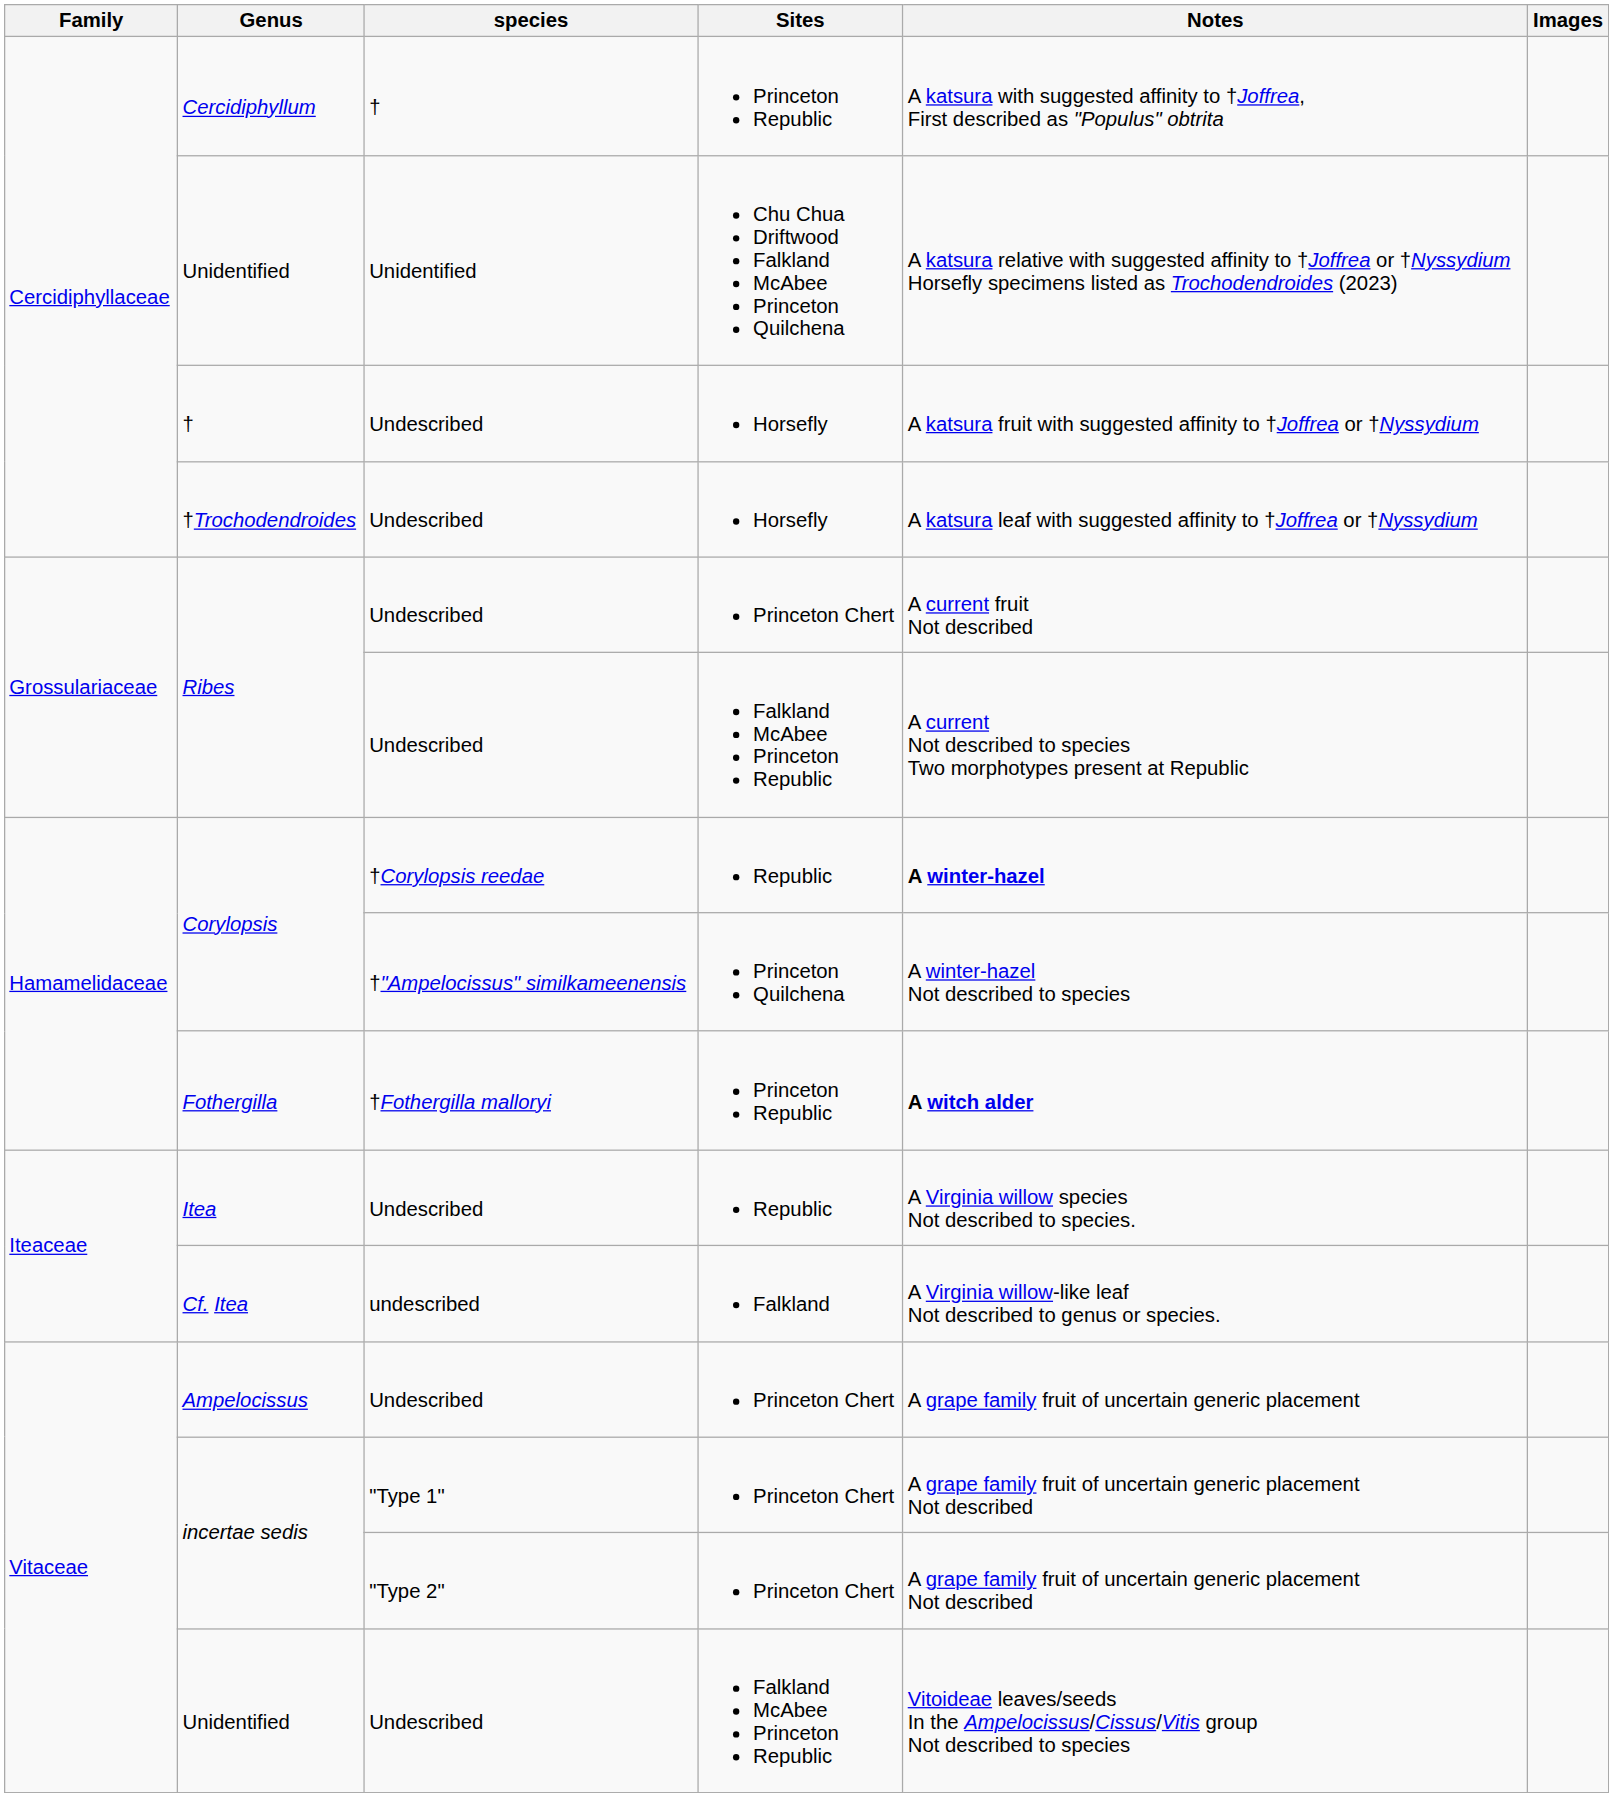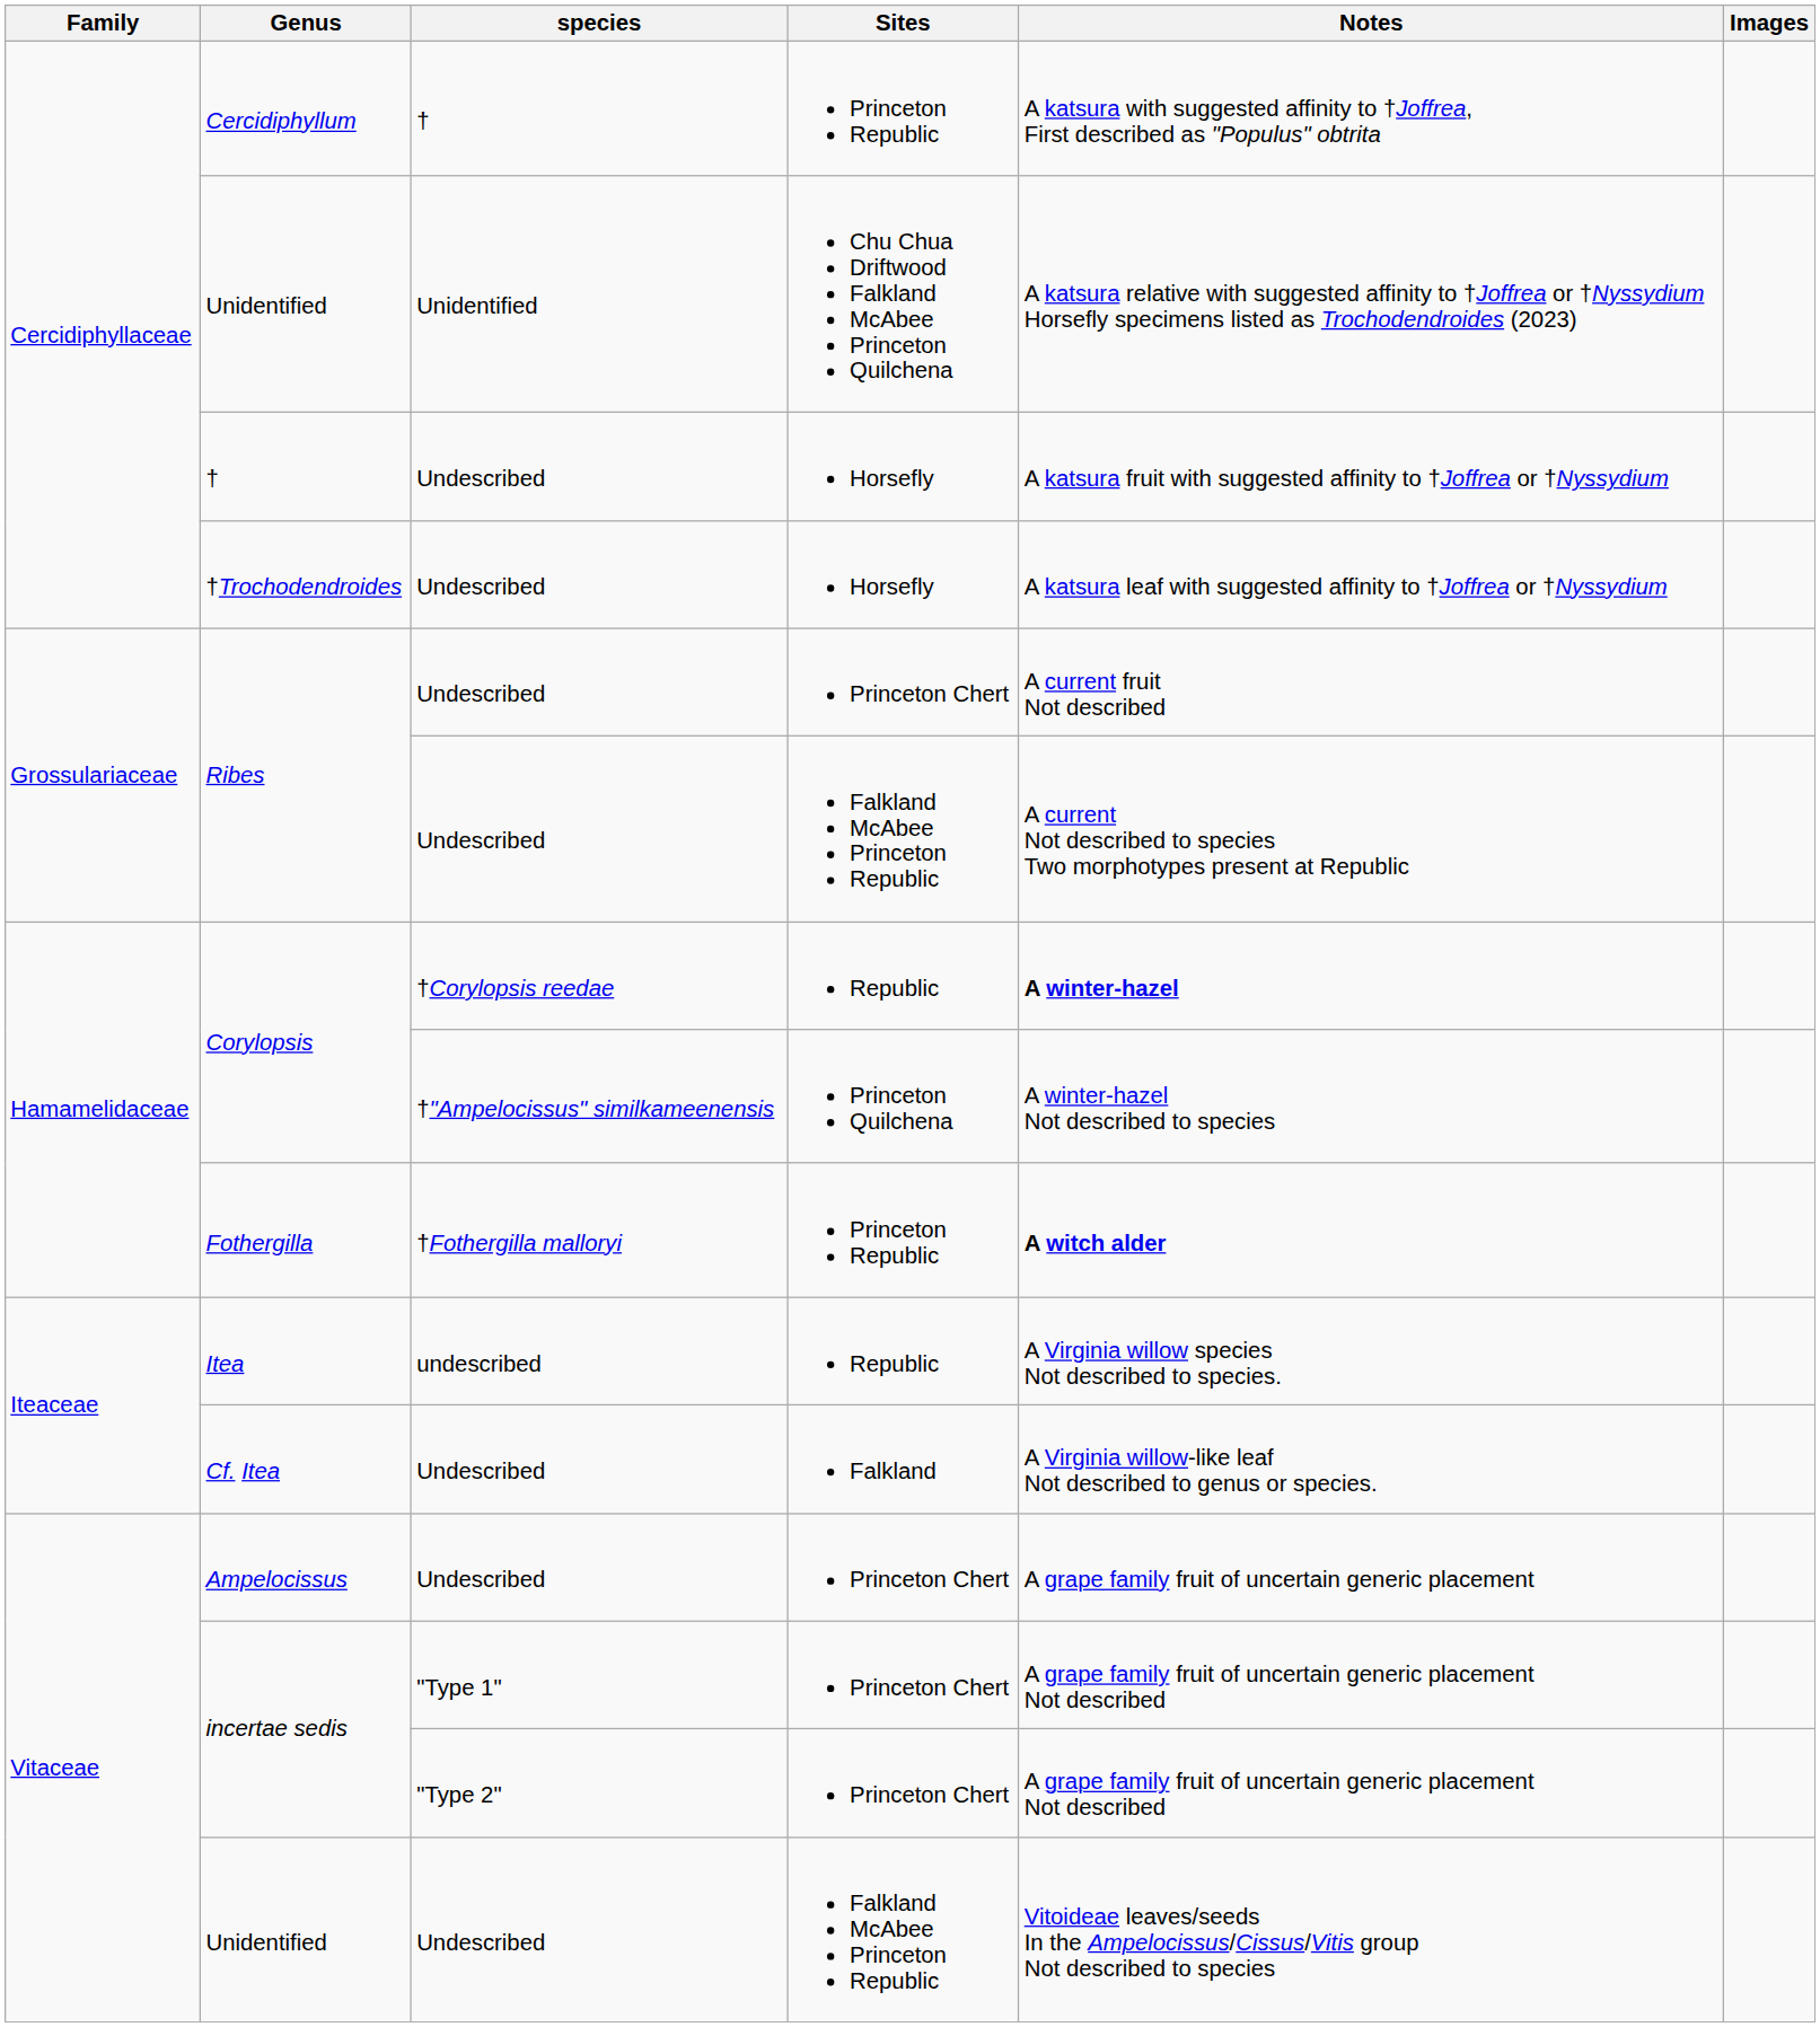Itea | species: Undescribed -> undescribed
Cf. Itea | species: undescribed -> Undescribed
